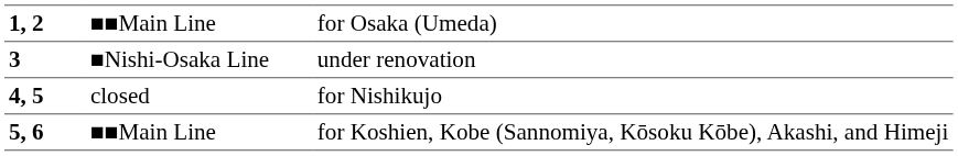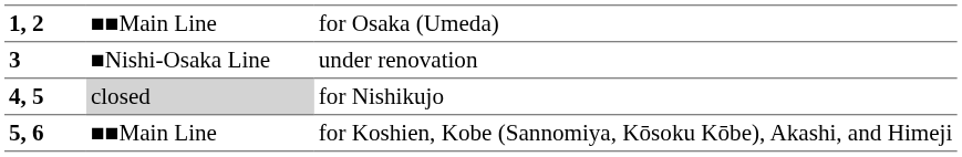4, 5 | column 2: no background -> lightgrey background
